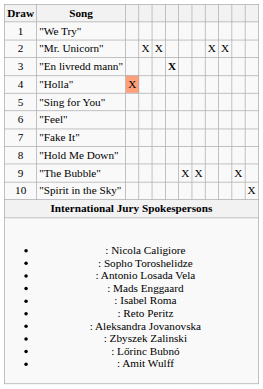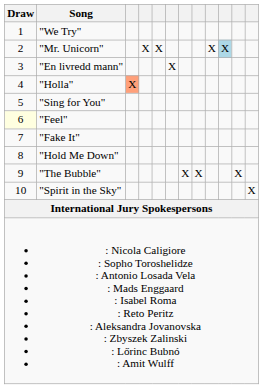"Mr. Unicorn" | column 10: no background -> lightblue background
"En livredd mann" | column 6: bold -> normal
"Feel" | Draw: no background -> lightyellow background
